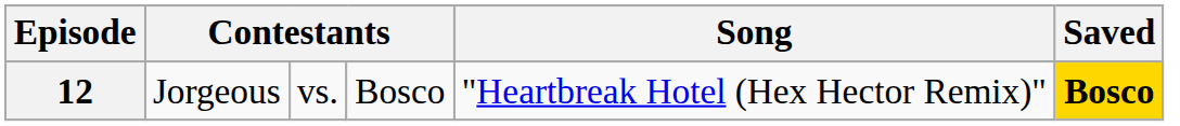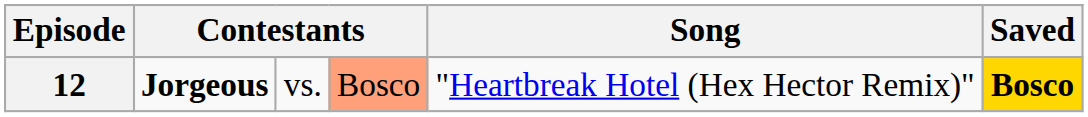12 | column 2: normal -> bold
12 | column 4: no background -> lightsalmon background
